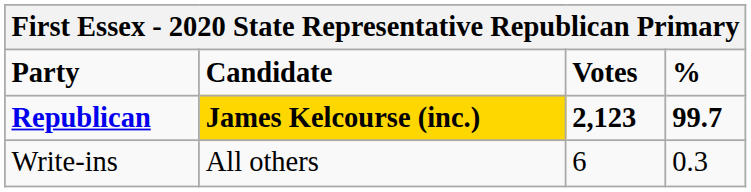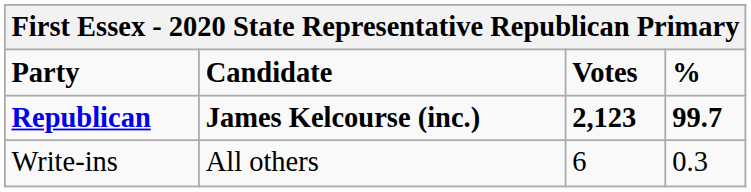Republican | Candidate: gold background -> no background
